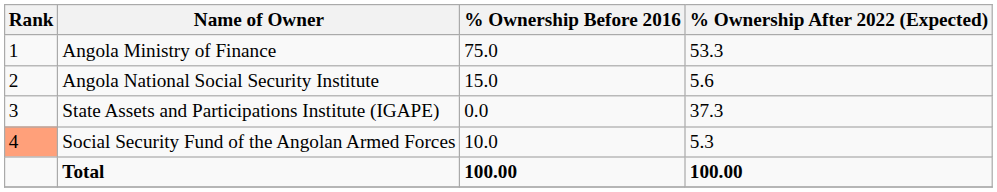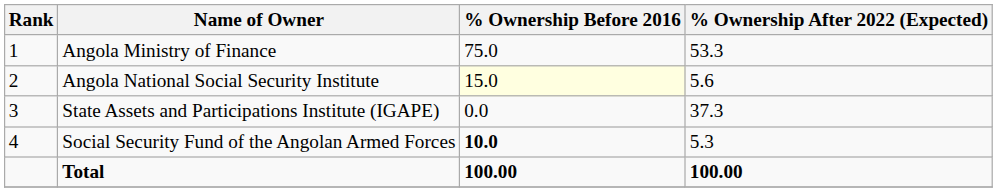Angola National Social Security Institute | % Ownership Before 2016: no background -> lightyellow background
Social Security Fund of the Angolan Armed Forces | Rank: lightsalmon background -> no background
Social Security Fund of the Angolan Armed Forces | % Ownership Before 2016: normal -> bold
